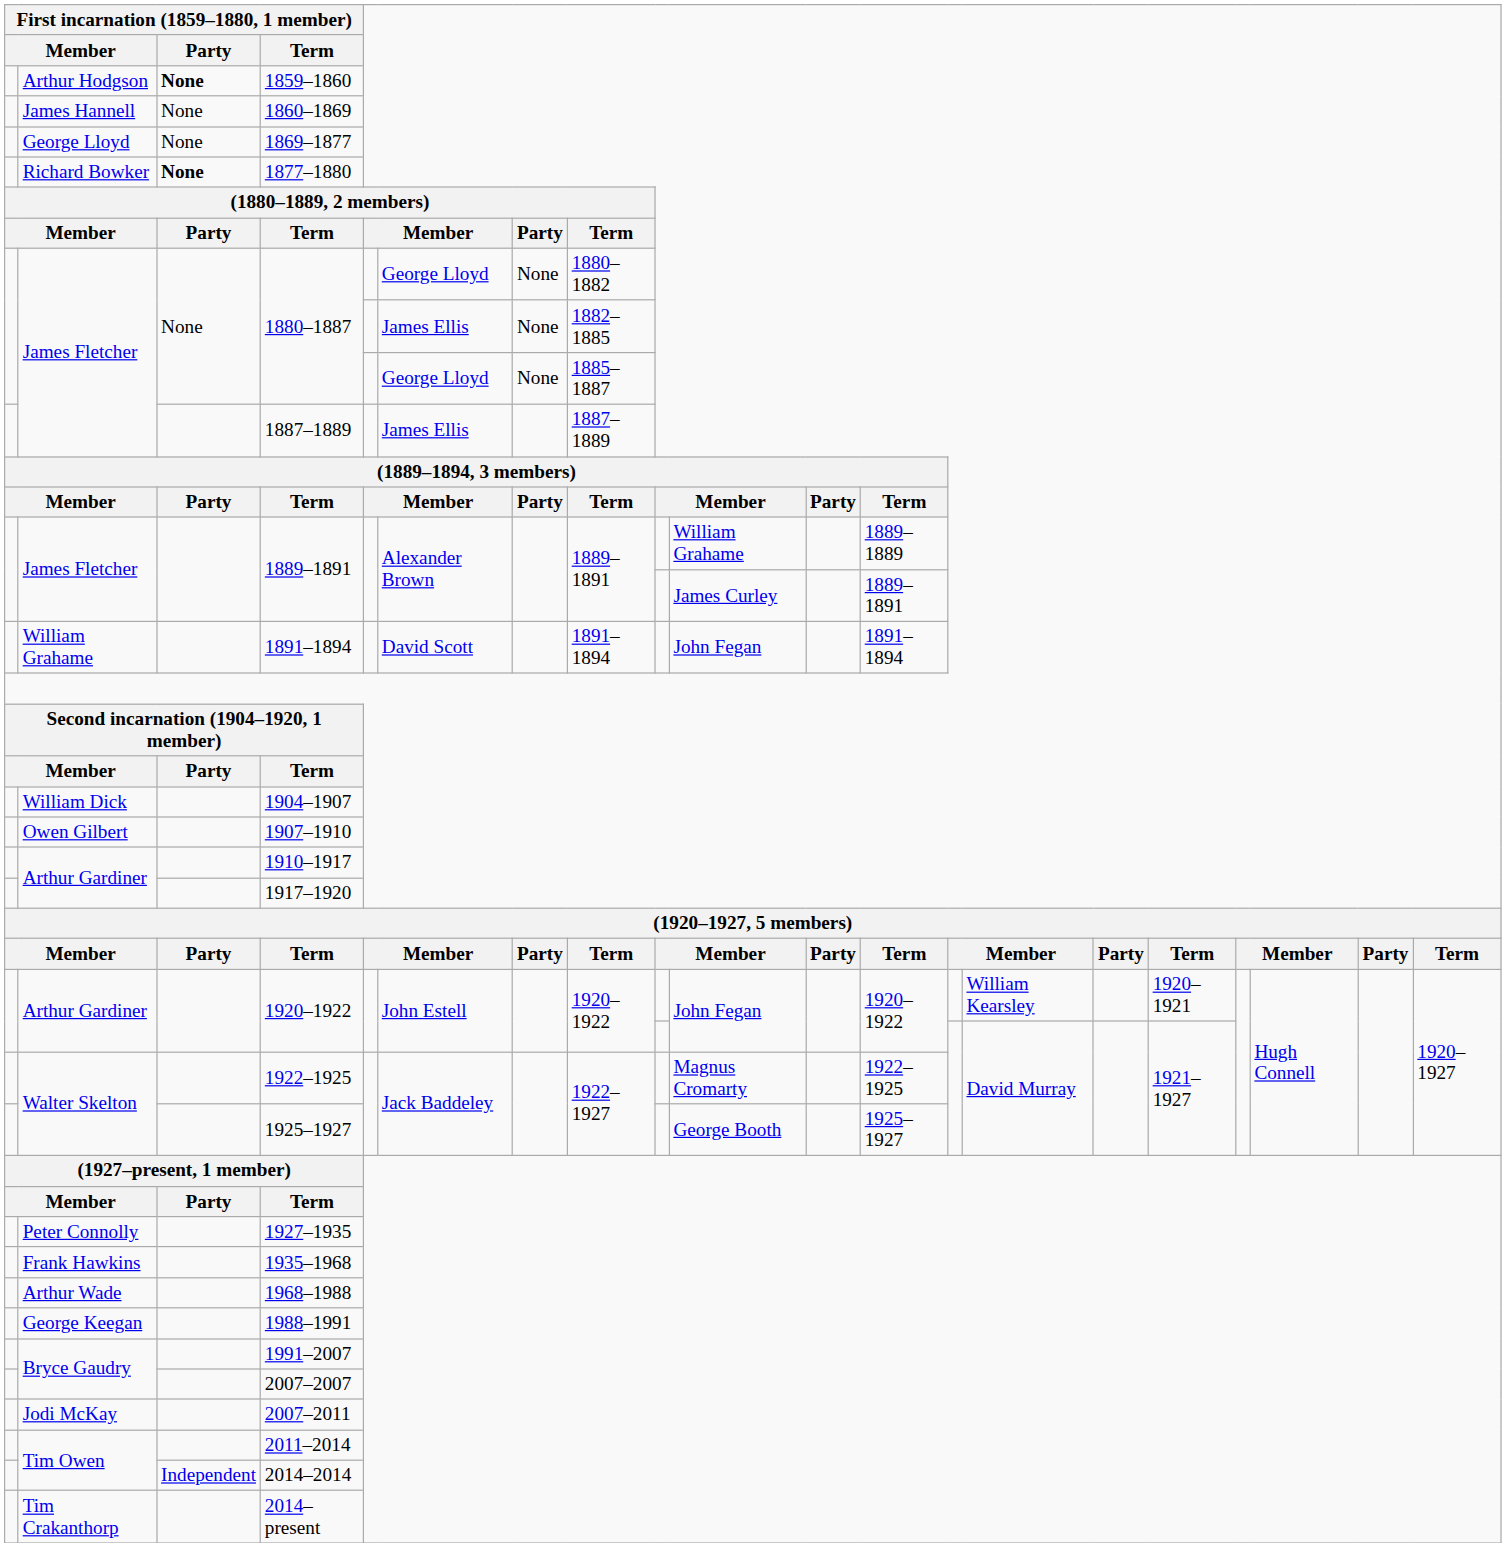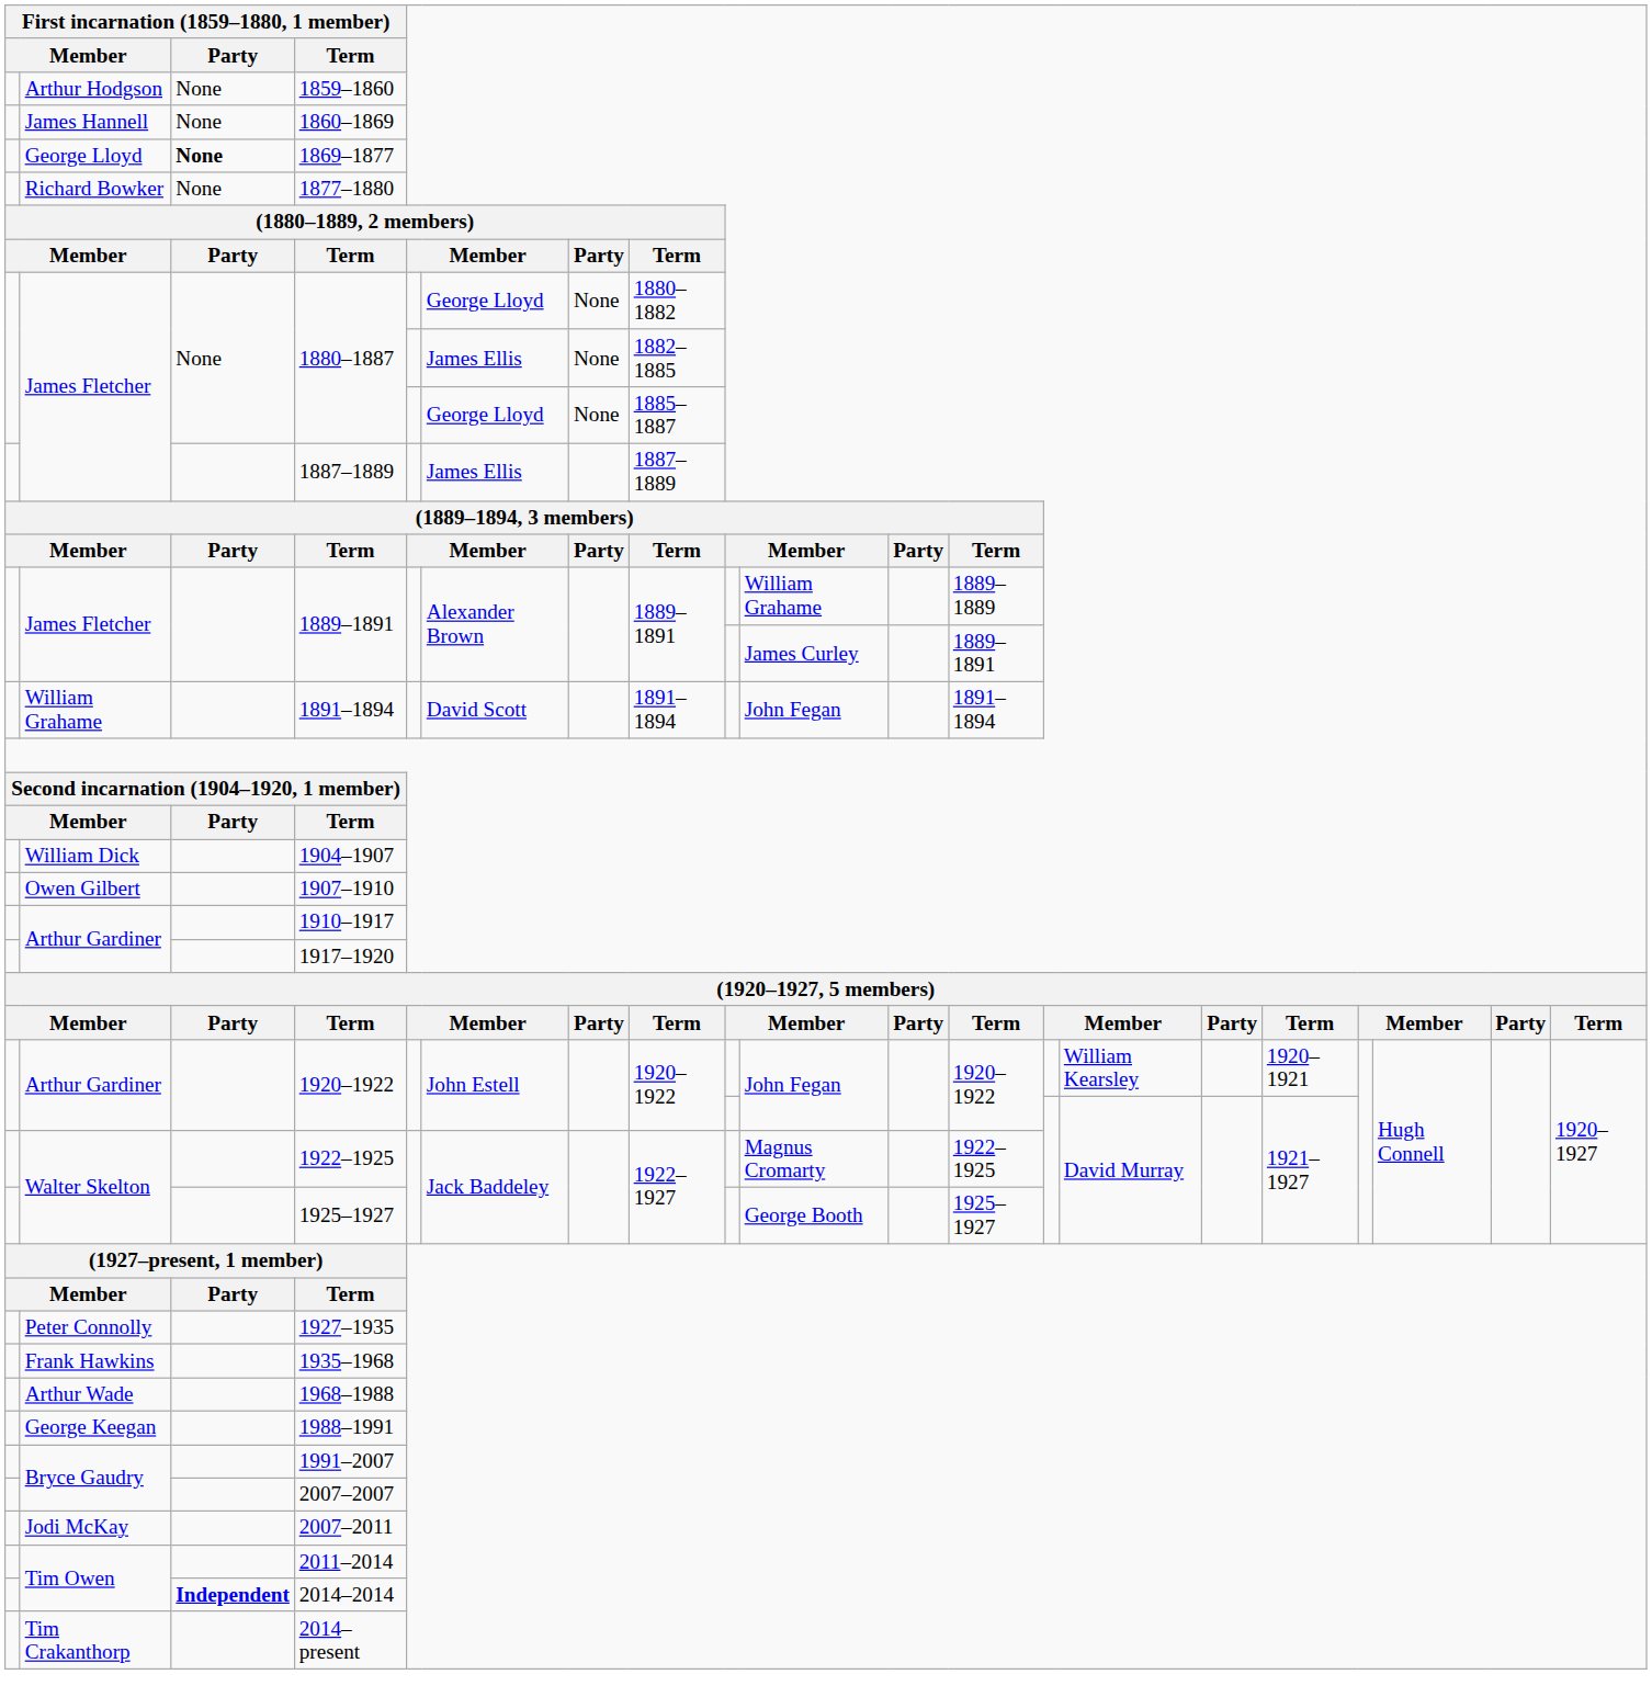1859–1860 | First incarnation (1859–1880, 1 member) / Party: bold -> normal
1869–1877 | First incarnation (1859–1880, 1 member) / Party: normal -> bold
1877–1880 | First incarnation (1859–1880, 1 member) / Party: bold -> normal
2014–2014 | First incarnation (1859–1880, 1 member) / Party: normal -> bold
